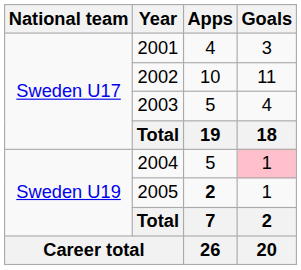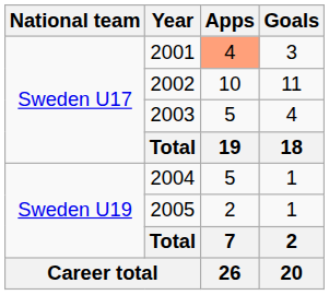2001 | Apps: no background -> lightsalmon background
2004 | Goals: pink background -> no background
2005 | Apps: bold -> normal
